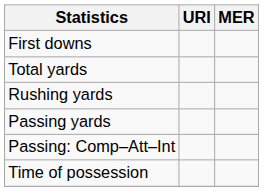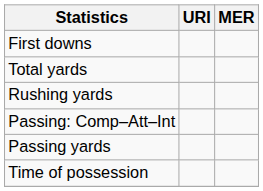rows swapped: Passing yards <-> Passing: Comp–Att–Int
